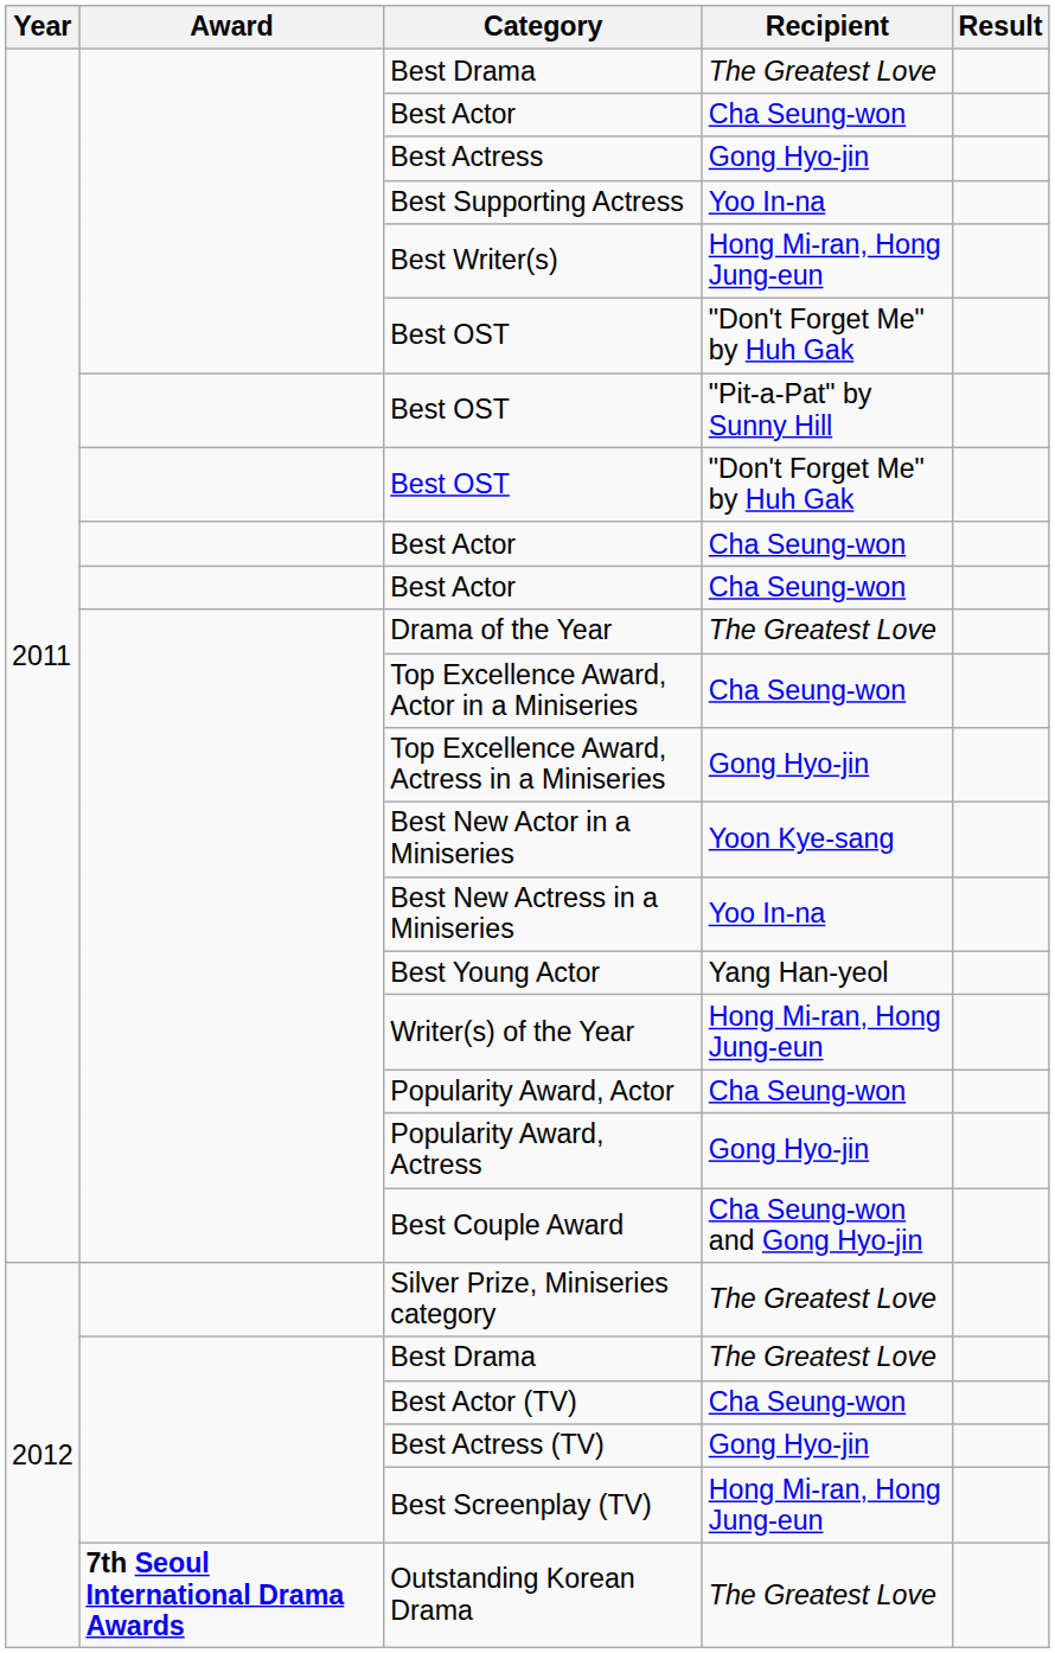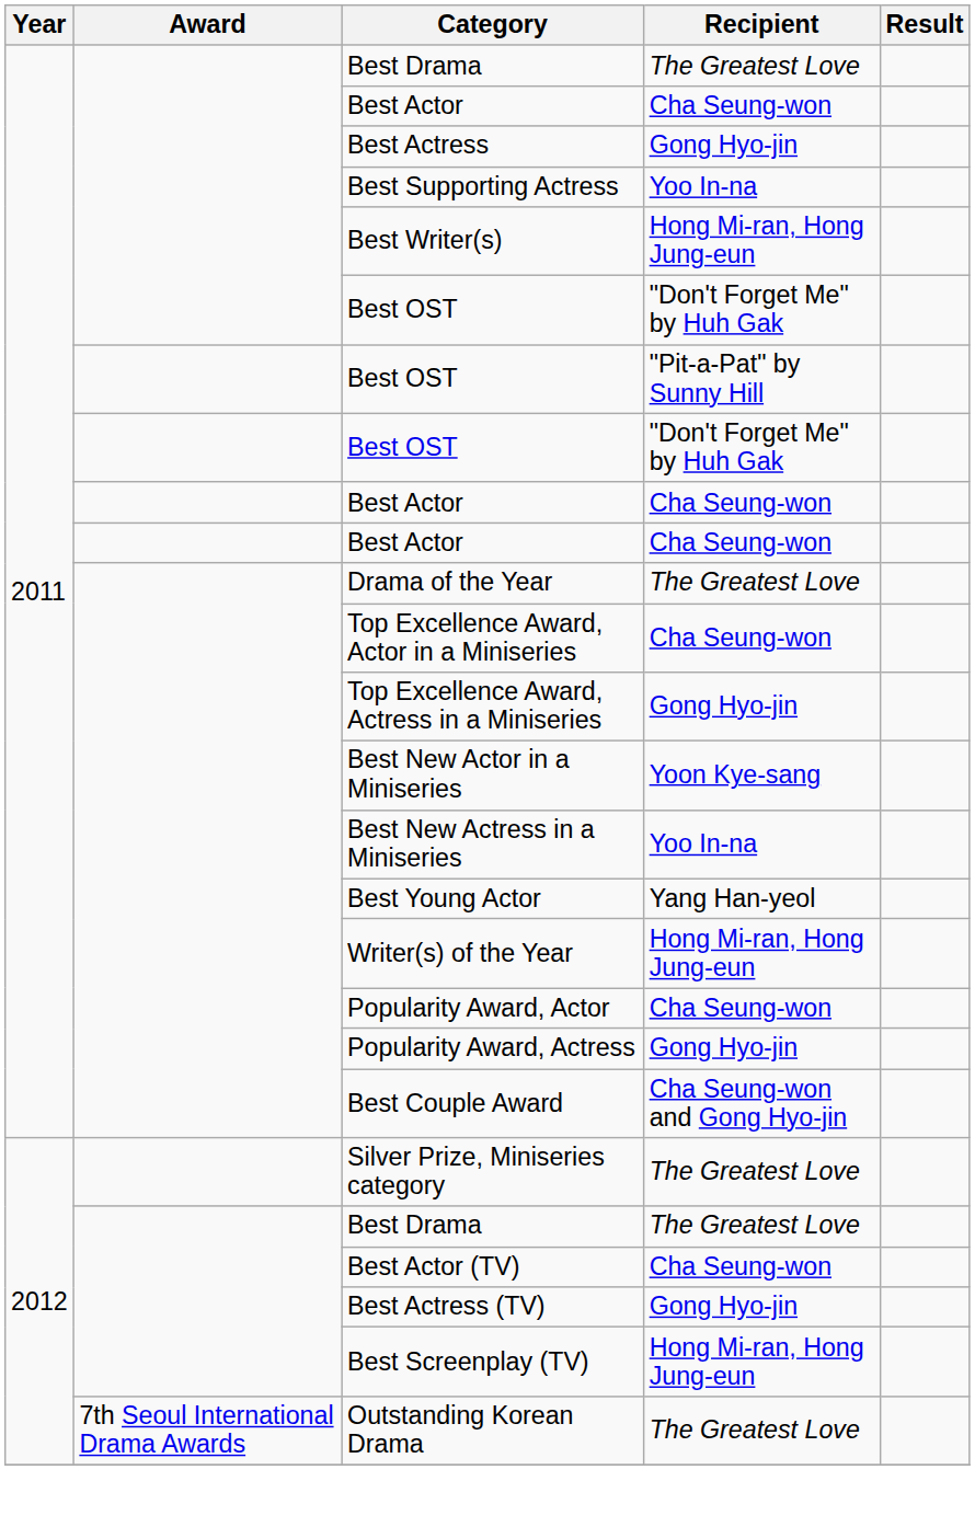Outstanding Korean Drama | Award: bold -> normal
